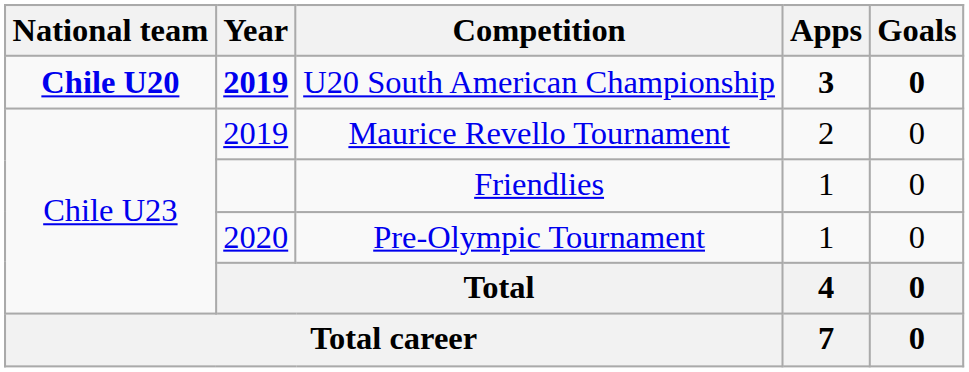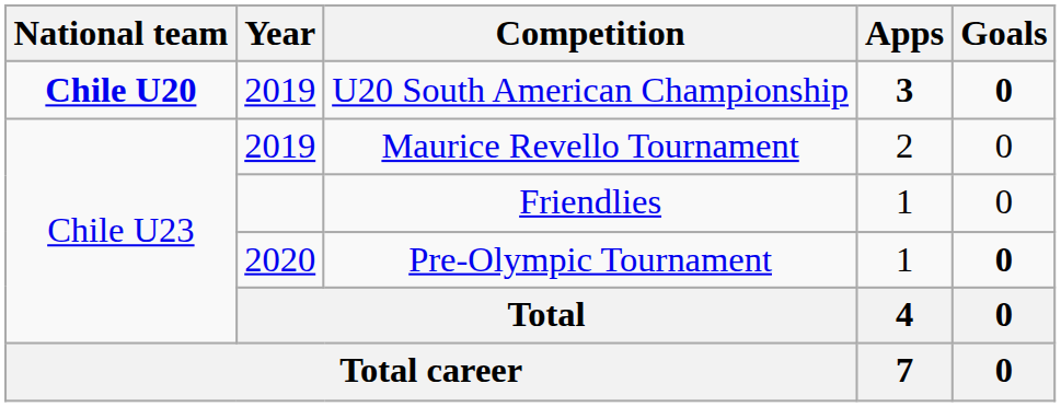U20 South American Championship | Year: bold -> normal
Pre-Olympic Tournament | Goals: normal -> bold
